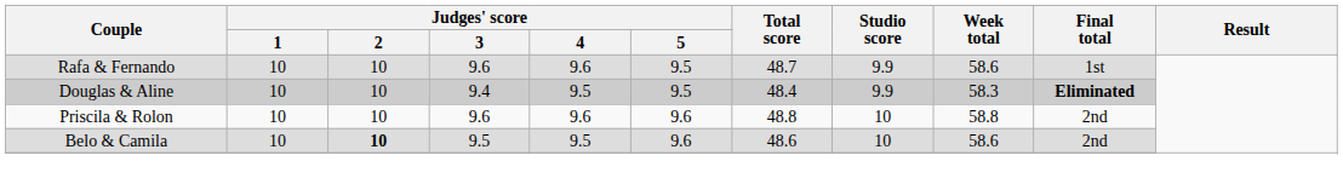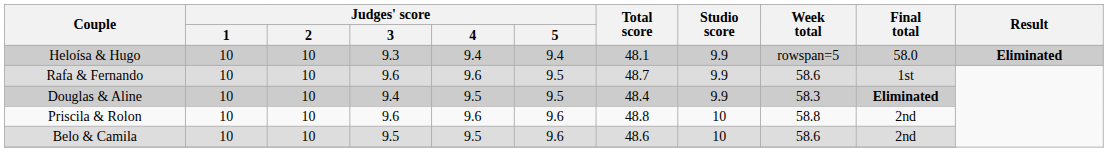+ row: Heloísa & Hugo | 10 | 10 | 9.3 | 9.4 | 9.4 | 48.1 | 9.9 | rowspan=5 | 58.0 | Eliminated
Belo & Camila | Judges' score / 2: bold -> normal
